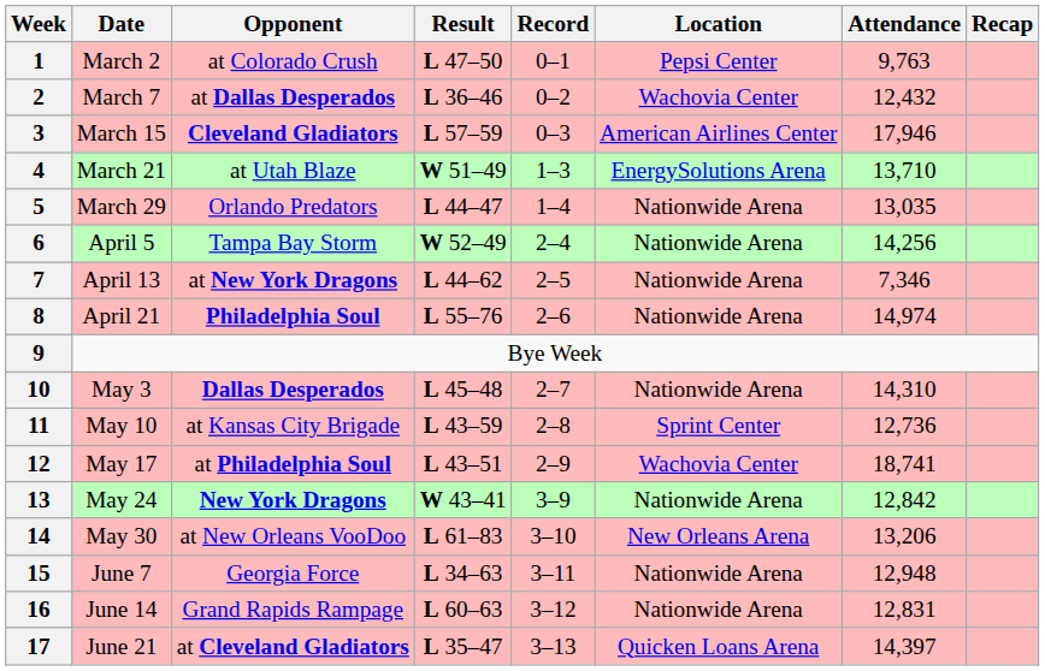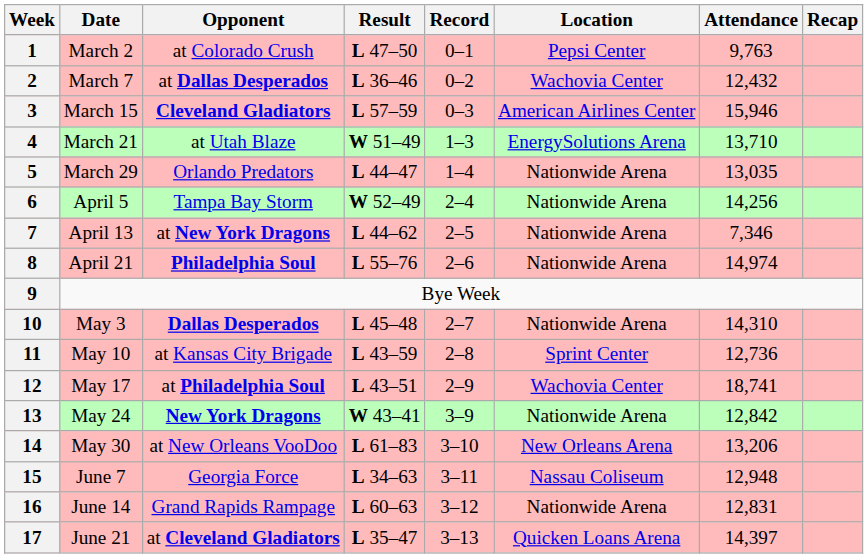3 | Attendance: 17,946 -> 15,946
15 | Location: Nationwide Arena -> Nassau Coliseum
